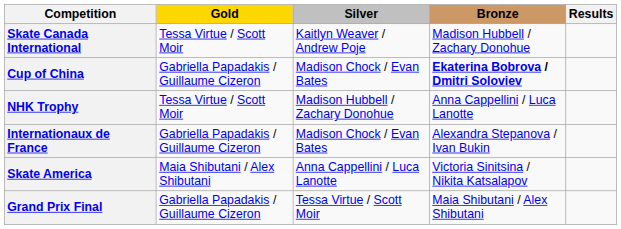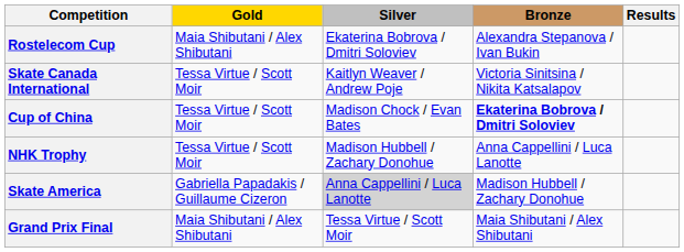+ row: Rostelecom Cup | Maia Shibutani / Alex Shibutani | Ekaterina Bobrova / Dmitri Soloviev | Alexandra Stepanova / Ivan Bukin
Skate Canada International | Bronze: Madison Hubbell / Zachary Donohue -> Victoria Sinitsina / Nikita Katsalapov
Cup of China | Gold: Gabriella Papadakis / Guillaume Cizeron -> Tessa Virtue / Scott Moir
- row: Internationaux de France | Gabriella Papadakis / Guillaume Cizeron | Madison Chock / Evan Bates | Alexandra Stepanova / Ivan Bukin
Skate America | Gold: Maia Shibutani / Alex Shibutani -> Gabriella Papadakis / Guillaume Cizeron
Skate America | Silver: no background -> lightgrey background
Skate America | Bronze: Victoria Sinitsina / Nikita Katsalapov -> Madison Hubbell / Zachary Donohue
Grand Prix Final | Gold: Gabriella Papadakis / Guillaume Cizeron -> Maia Shibutani / Alex Shibutani
